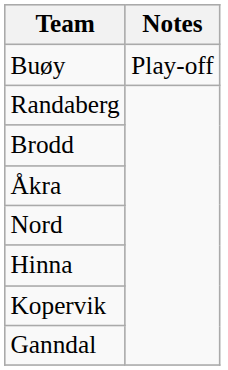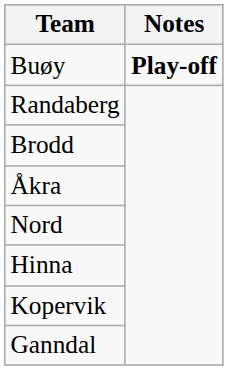Buøy | Notes: normal -> bold
